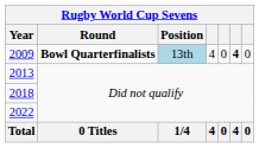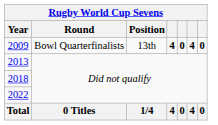2009 | Round: bold -> normal
2009 | Position: lightblue background -> no background
2009 | column 4: normal -> bold
2009 | column 5: normal -> bold
2009 | column 7: normal -> bold
